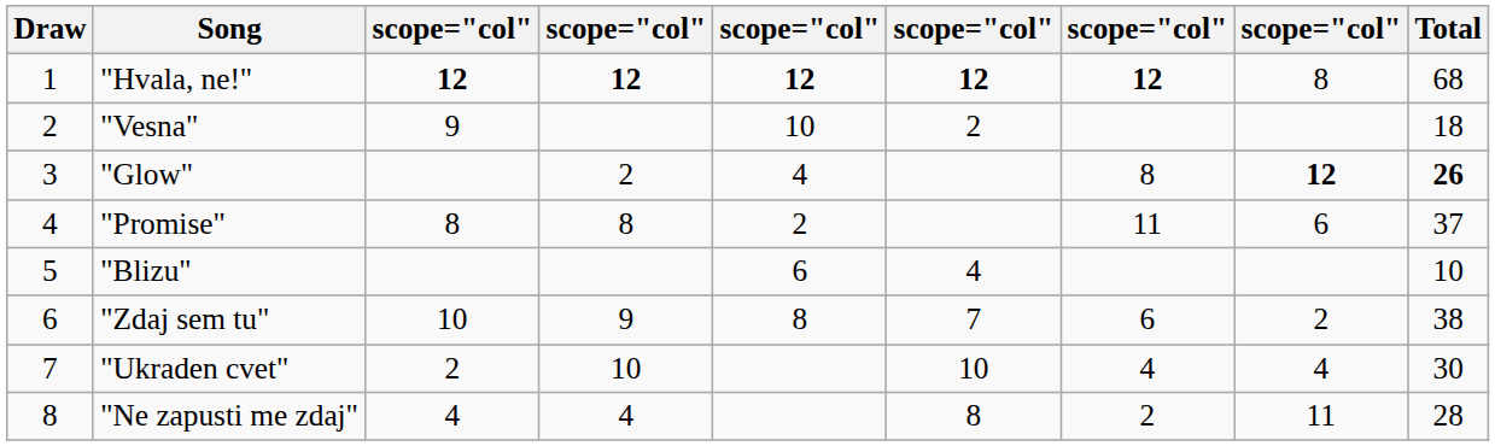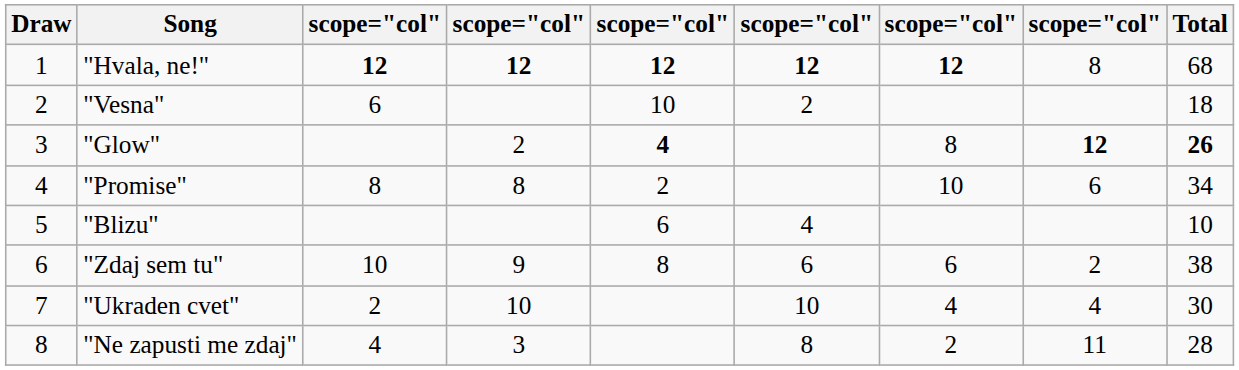"Vesna" | column 3: 9 -> 6
"Glow" | column 5: normal -> bold
"Promise" | column 7: 11 -> 10
"Promise" | Total: 37 -> 34
"Zdaj sem tu" | column 6: 7 -> 6
"Ne zapusti me zdaj" | column 4: 4 -> 3
